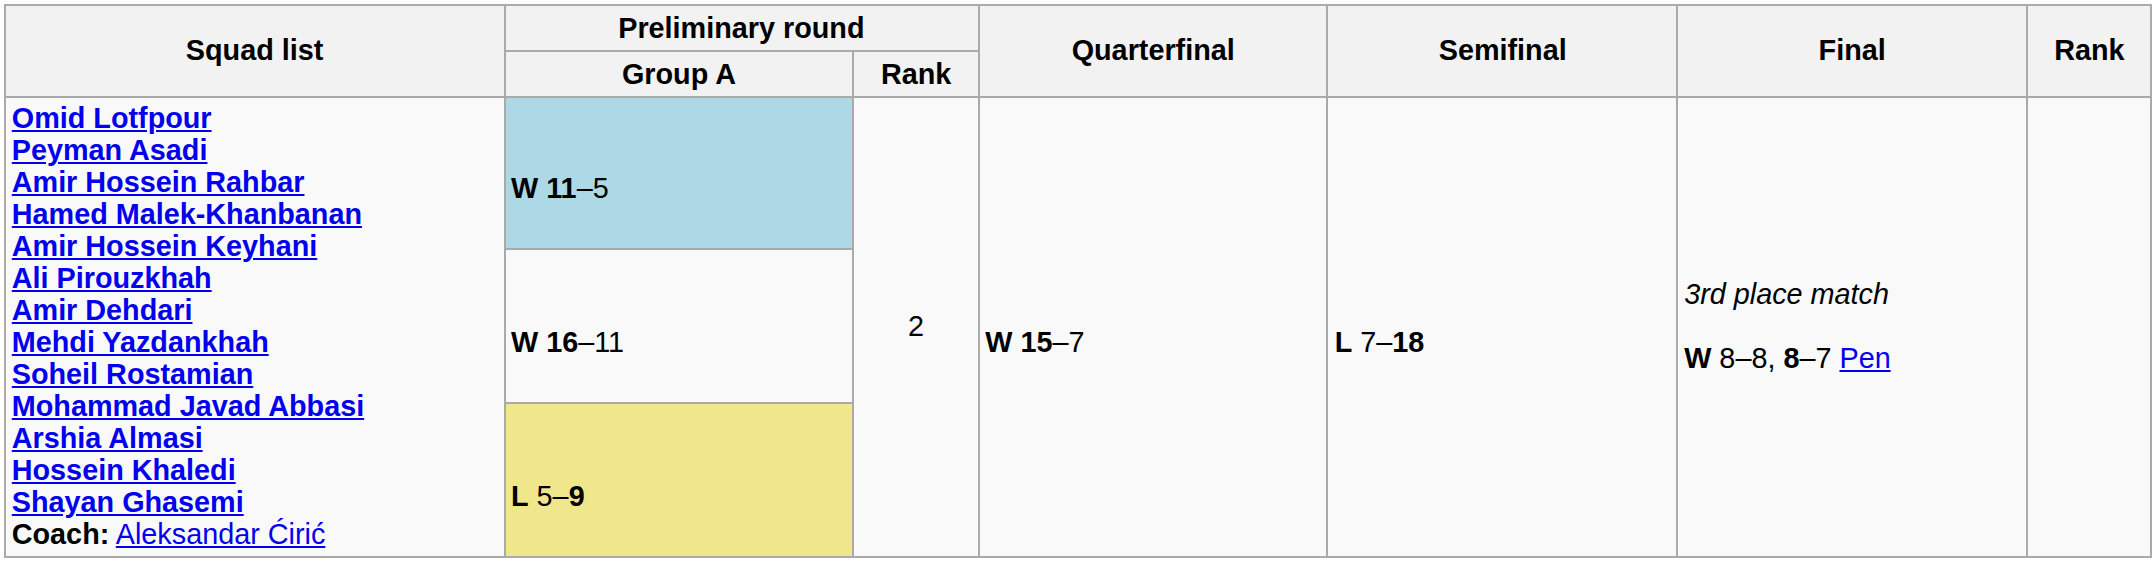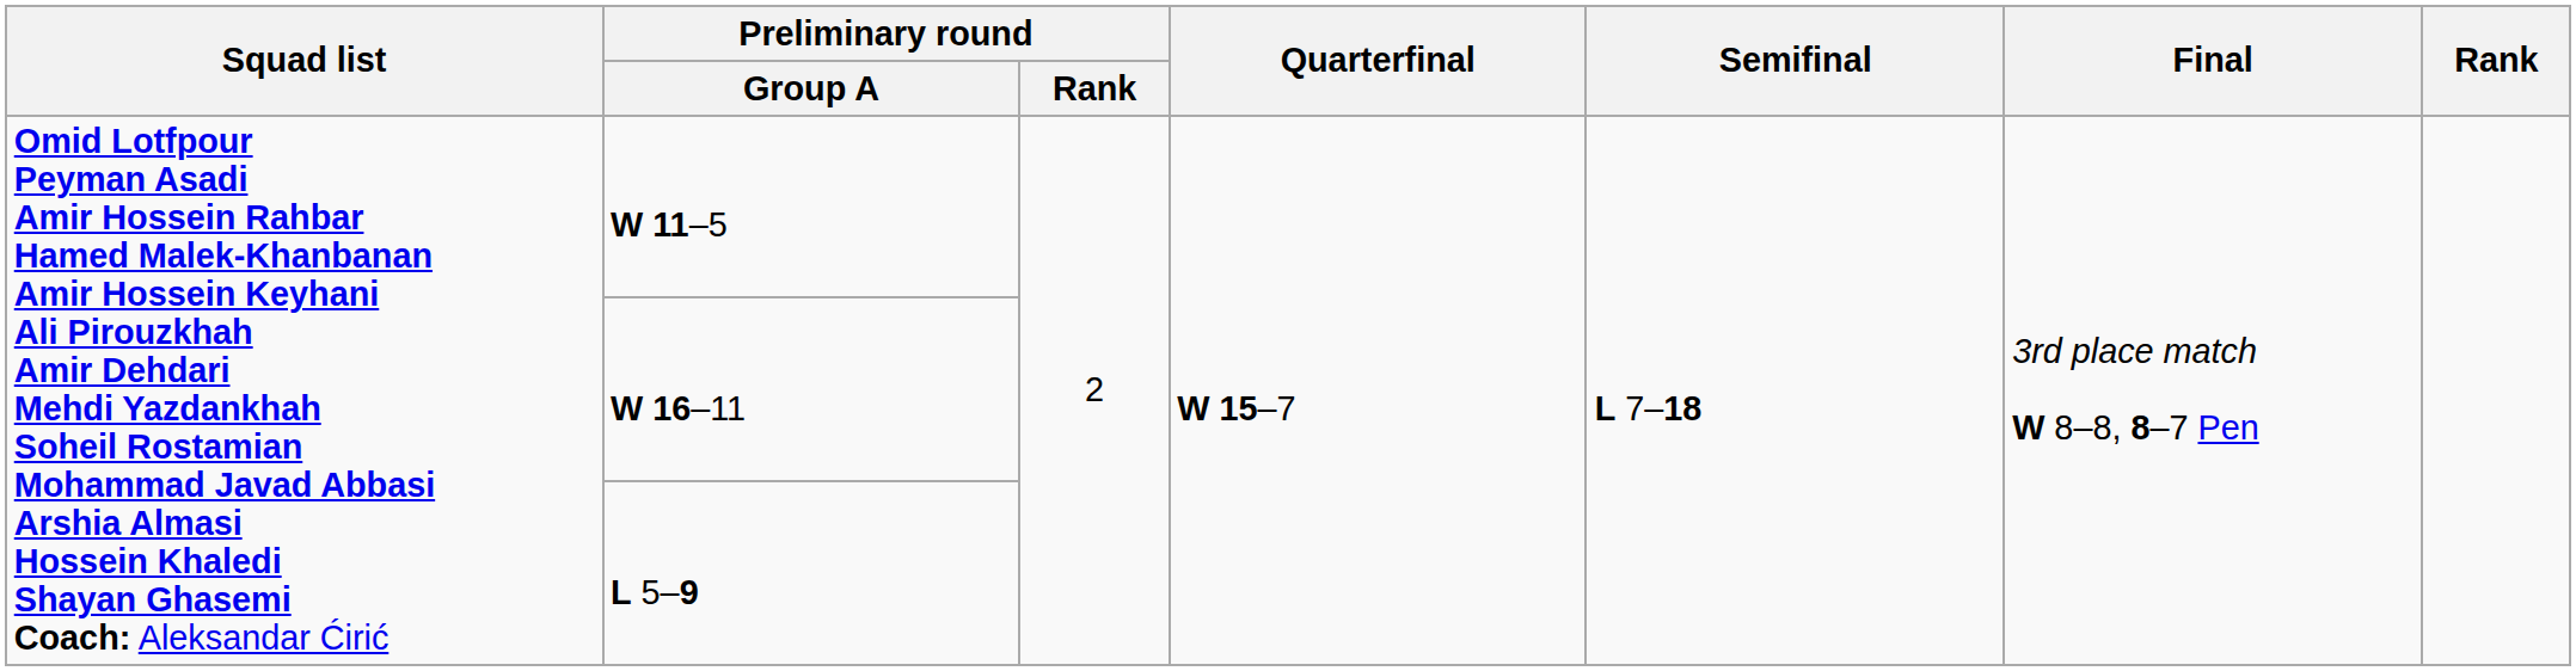W 11–5 | Preliminary round / Group A: lightblue background -> no background
L 5–9 | Preliminary round / Group A: khaki background -> no background
